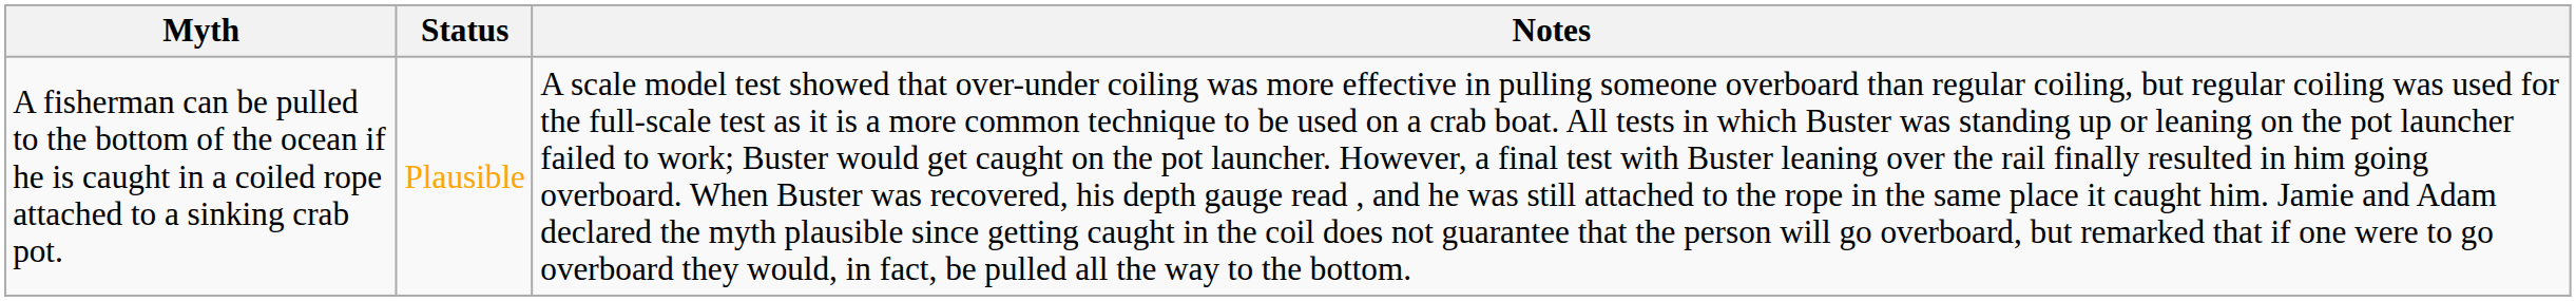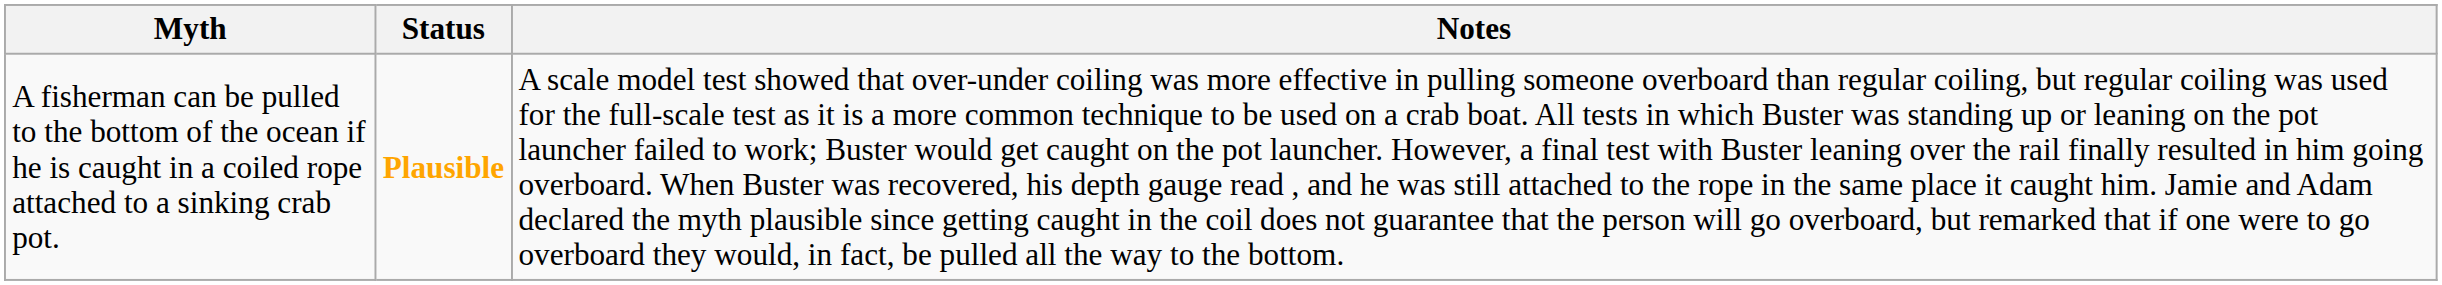row 2 | Status: normal -> bold
